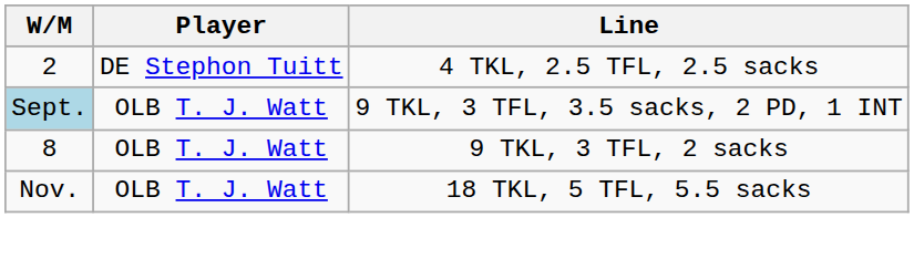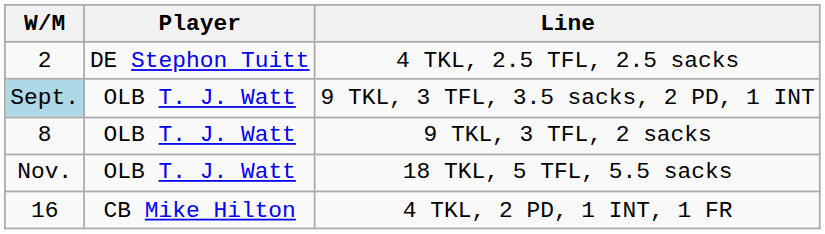+ row: 16 | CB Mike Hilton | 4 TKL, 2 PD, 1 INT, 1 FR
